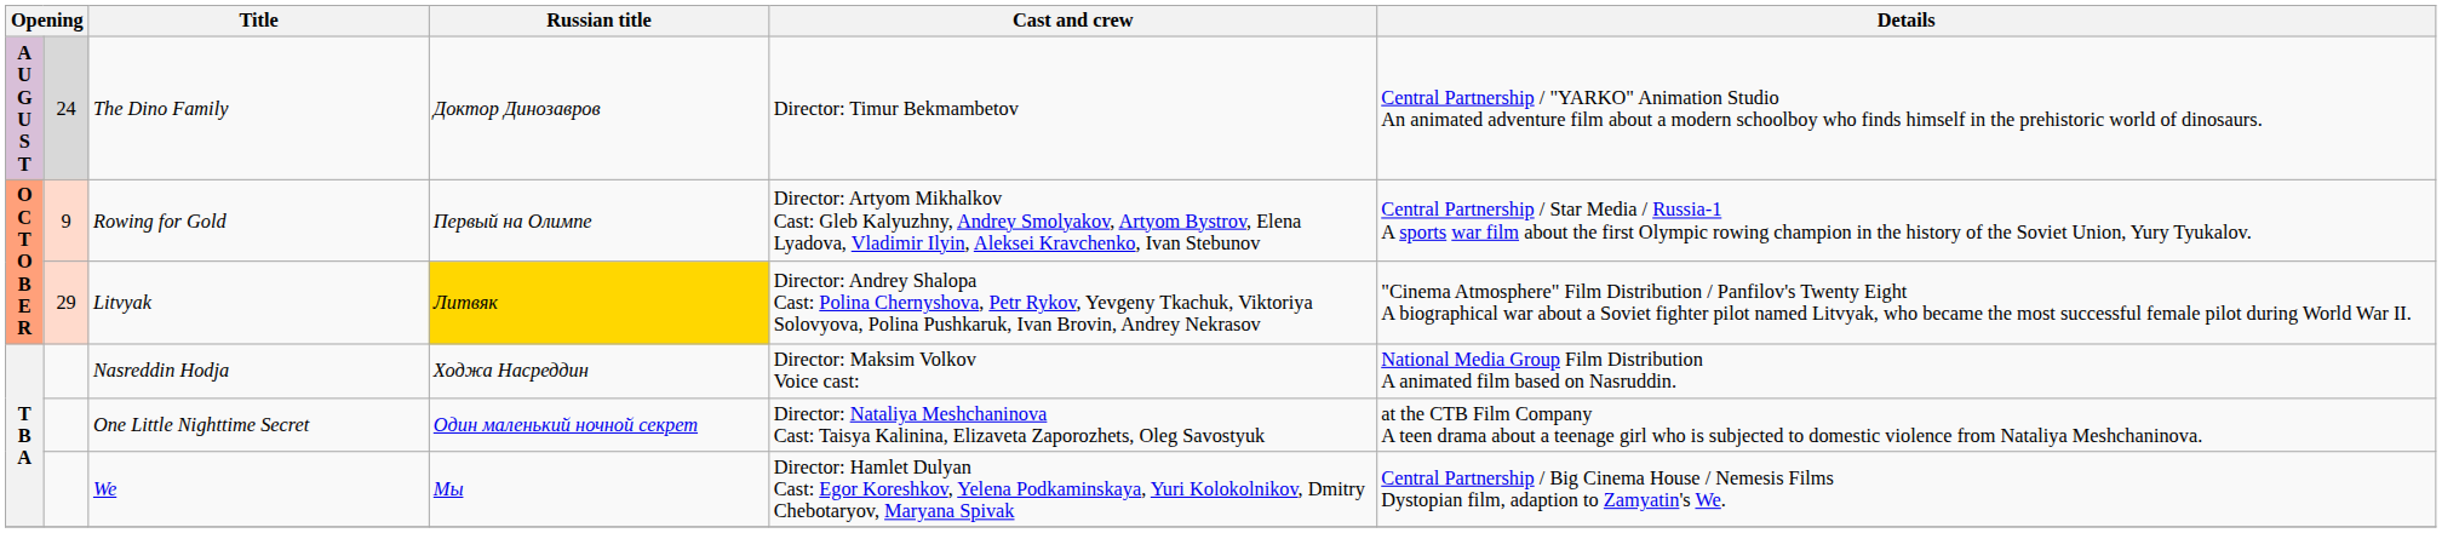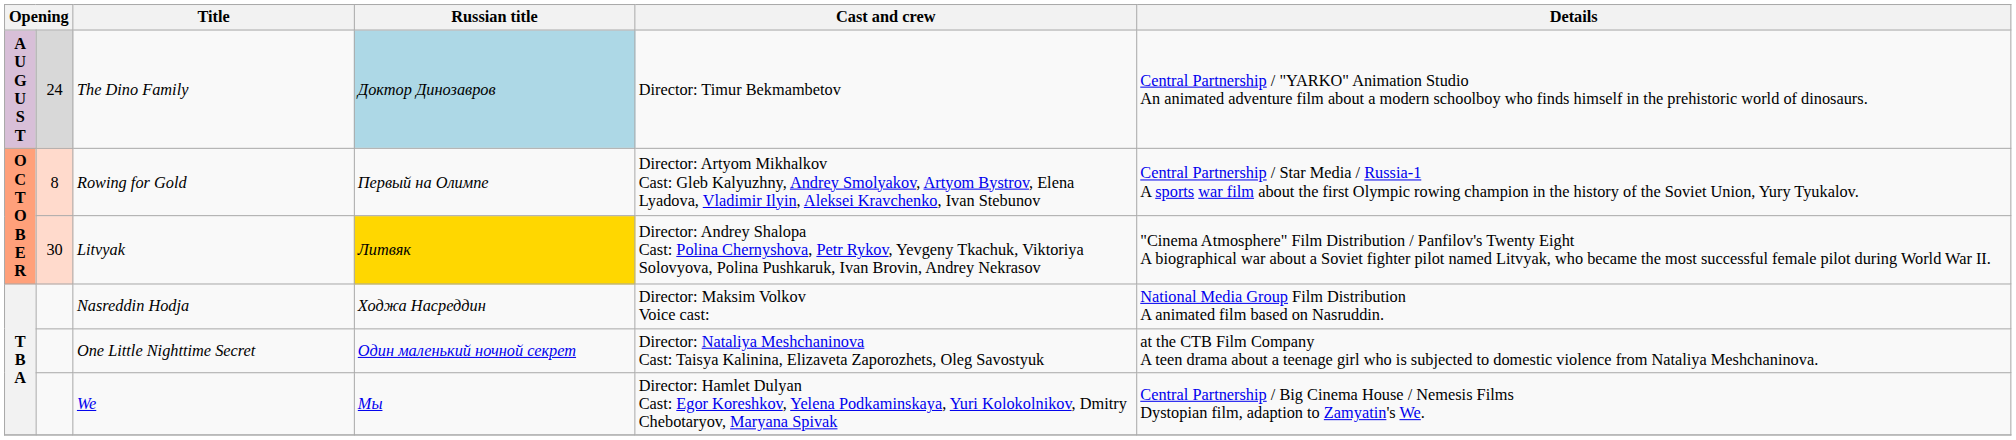The Dino Family | Russian title: no background -> lightblue background
Rowing for Gold | column 2: 9 -> 8
Litvyak | column 2: 29 -> 30
